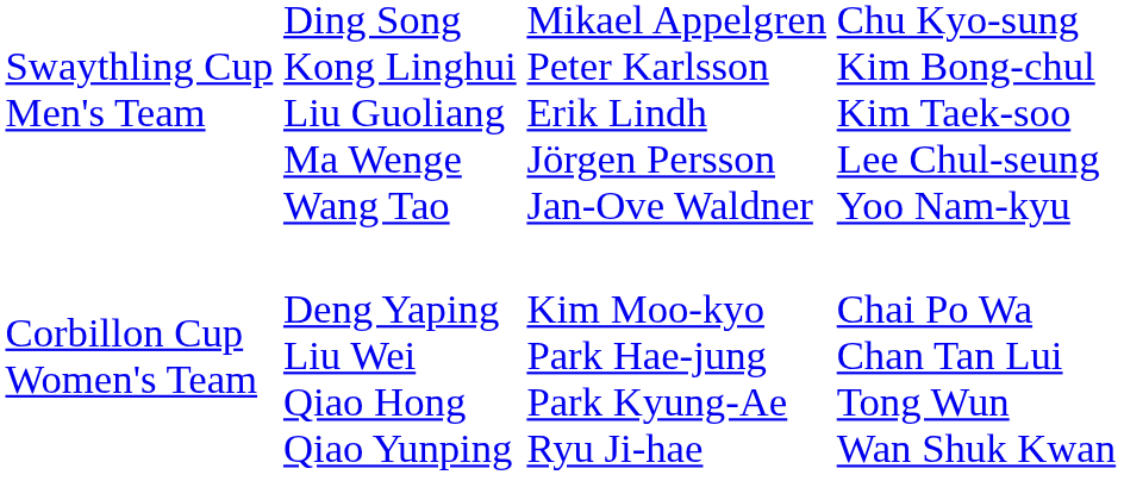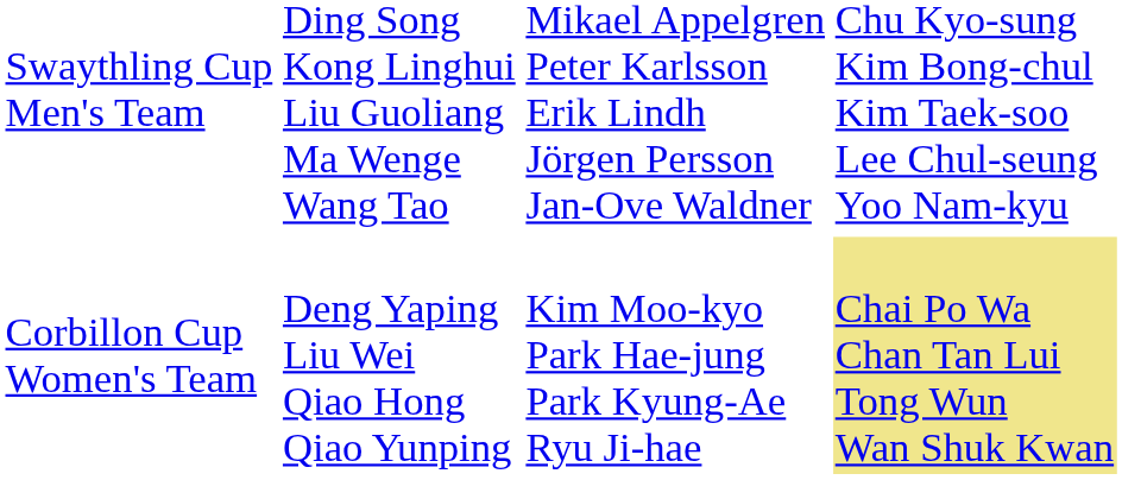Corbillon Cup Women's Team | column 4: no background -> khaki background
